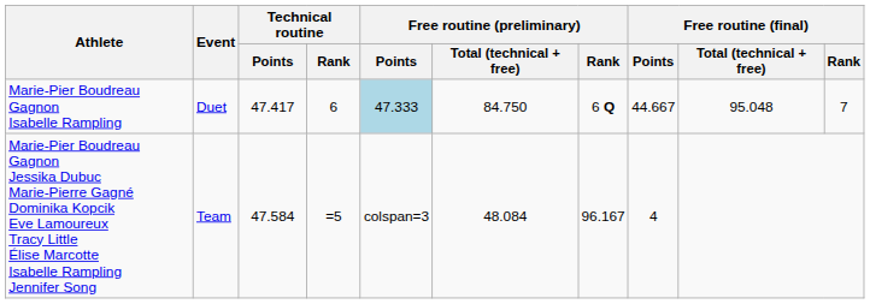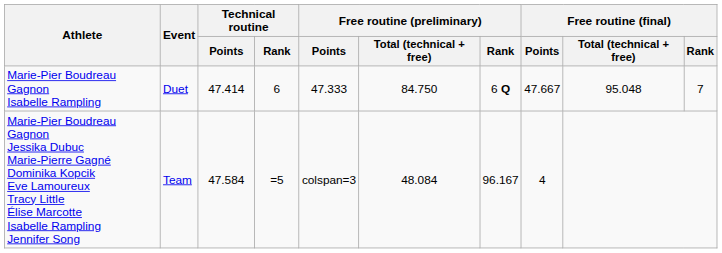Marie-Pier Boudreau Gagnon Isabelle Rampling | Technical routine / Points: 47.417 -> 47.414
Marie-Pier Boudreau Gagnon Isabelle Rampling | Free routine (preliminary) / Points: lightblue background -> no background
Marie-Pier Boudreau Gagnon Isabelle Rampling | Free routine (final) / Points: 44.667 -> 47.667
